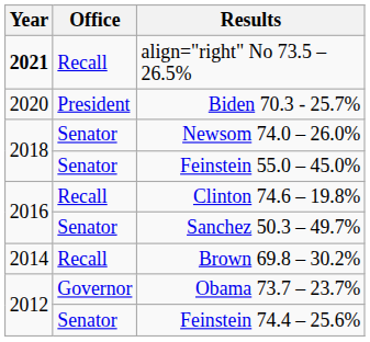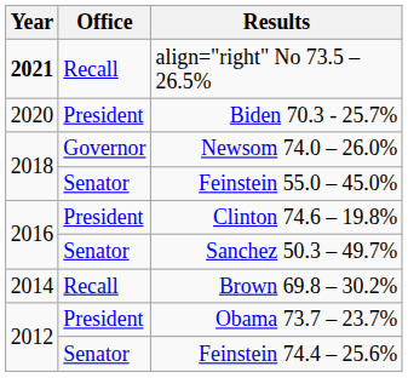Newsom 74.0 – 26.0% | Office: Senator -> Governor
Clinton 74.6 – 19.8% | Office: Recall -> President
Obama 73.7 – 23.7% | Office: Governor -> President
